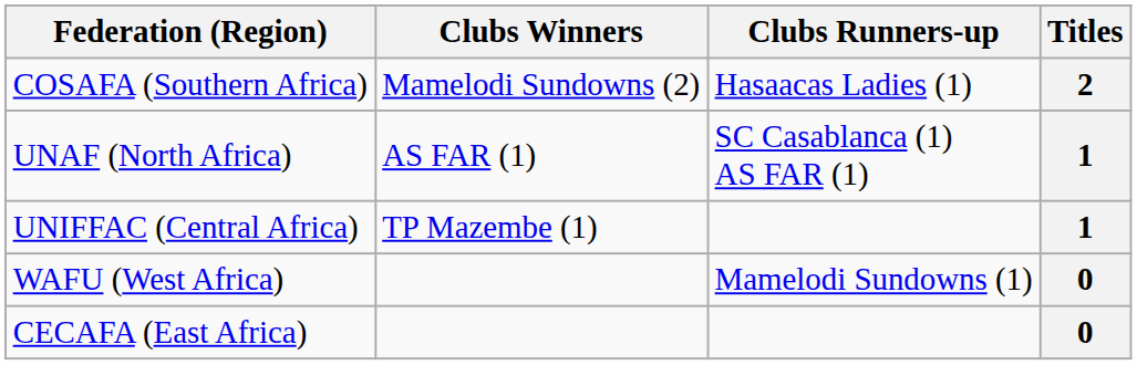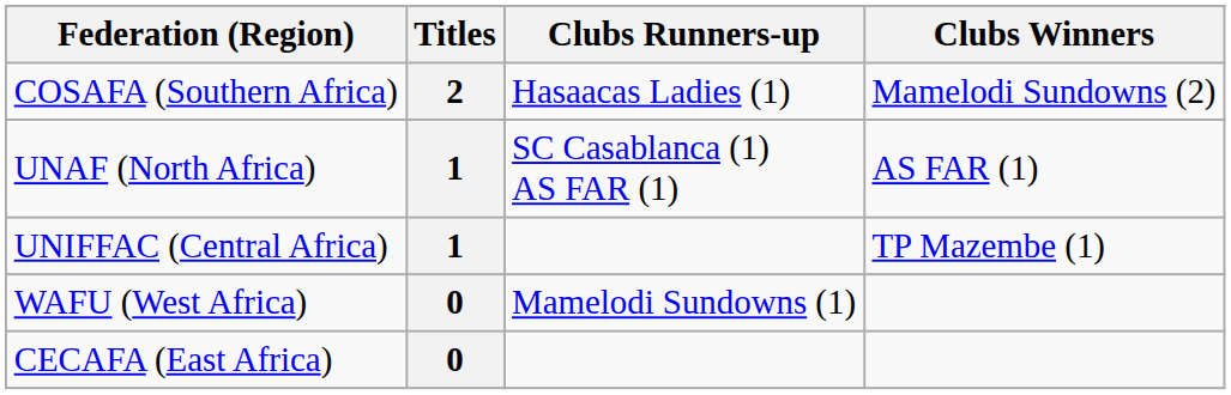columns swapped: Clubs Winners <-> Titles
